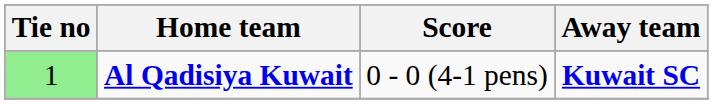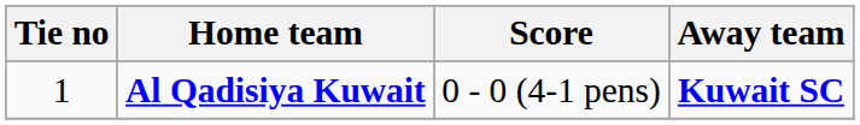Al Qadisiya Kuwait | Tie no: lightgreen background -> no background
